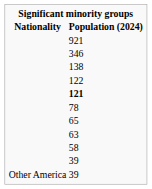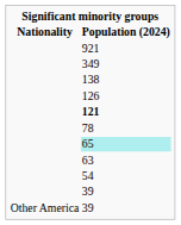row 4 | Population (2024): 346 -> 349
row 6 | Population (2024): 122 -> 126
row 9 | Population (2024): no background -> paleturquoise background
row 11 | Population (2024): 58 -> 54
